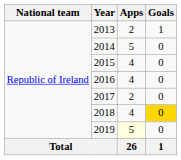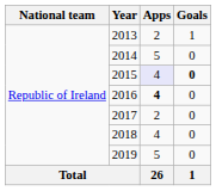2015 | Apps: no background -> lavender background
2015 | Goals: normal -> bold
2016 | Apps: normal -> bold
2018 | Goals: gold background -> no background
2019 | Apps: lightyellow background -> no background
